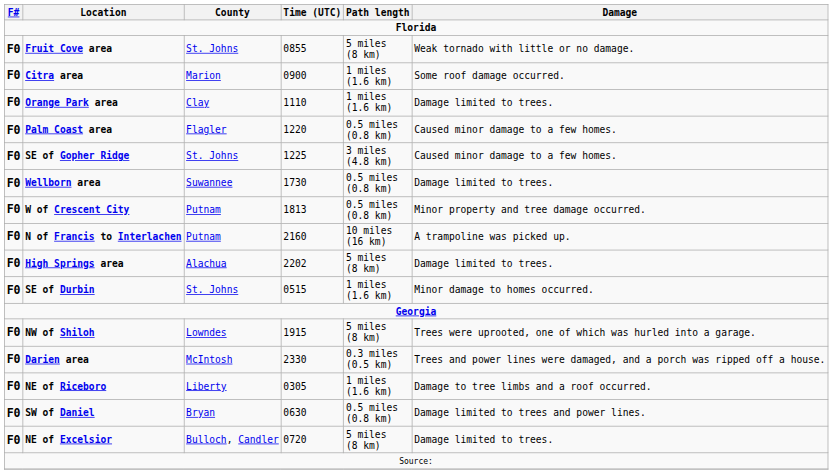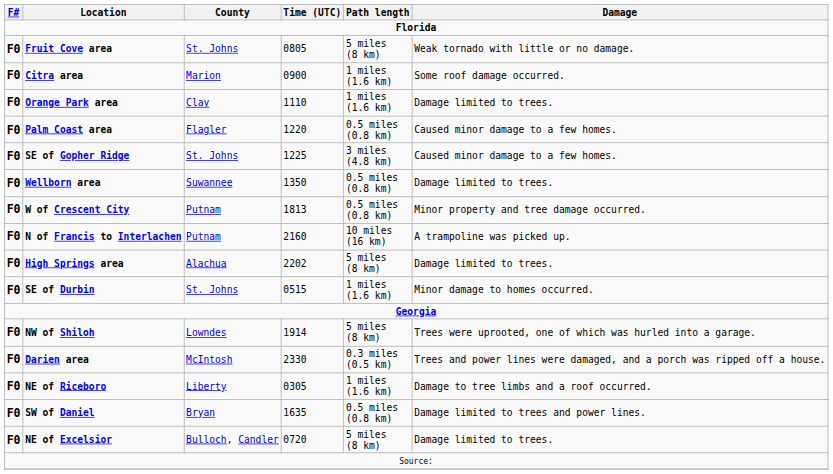Fruit Cove area | Time (UTC): 0855 -> 0805
Wellborn area | Time (UTC): 1730 -> 1350
NW of Shiloh | Time (UTC): 1915 -> 1914
SW of Daniel | Time (UTC): 0630 -> 1635
